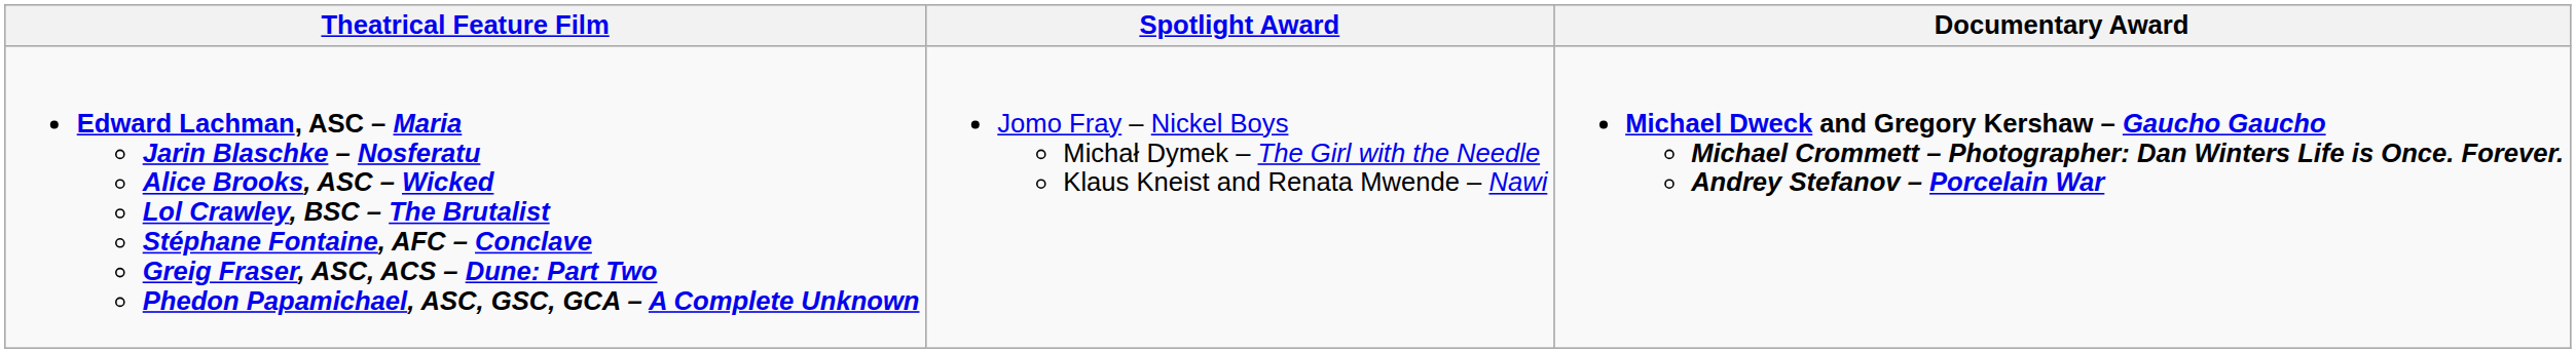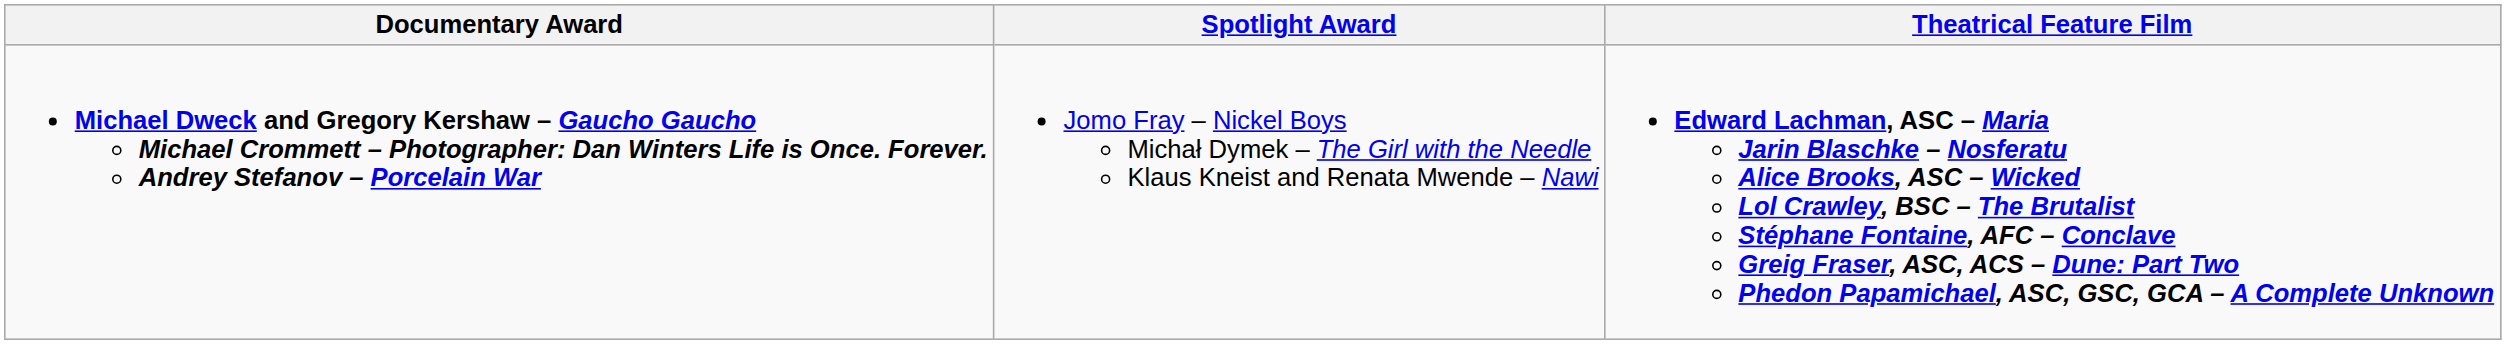columns swapped: Theatrical Feature Film <-> Documentary Award
